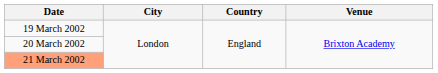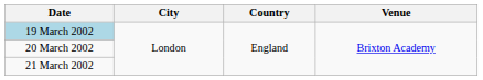19 March 2002 | Date: no background -> lightblue background
21 March 2002 | Date: lightsalmon background -> no background
